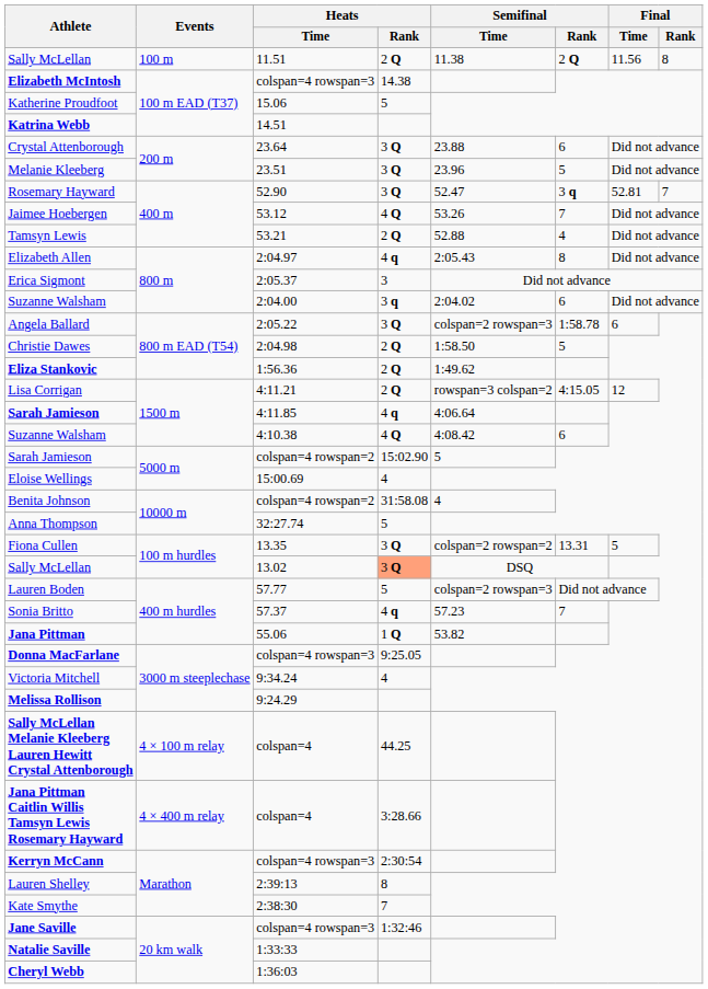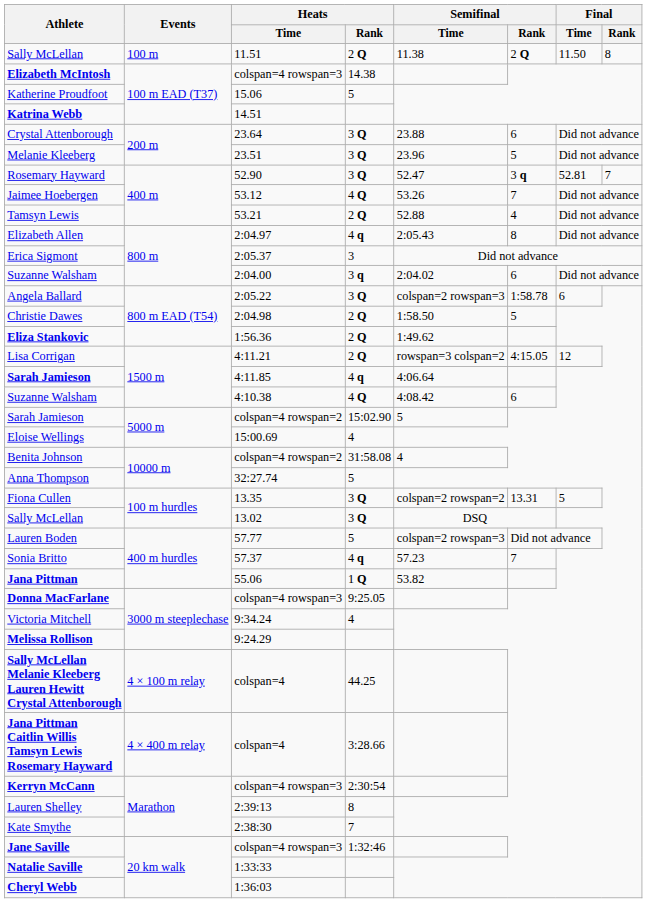Sally McLellan / 11.51 | Final / Time: 11.56 -> 11.50
Sally McLellan / 13.02 | Heats / Rank: lightsalmon background -> no background
